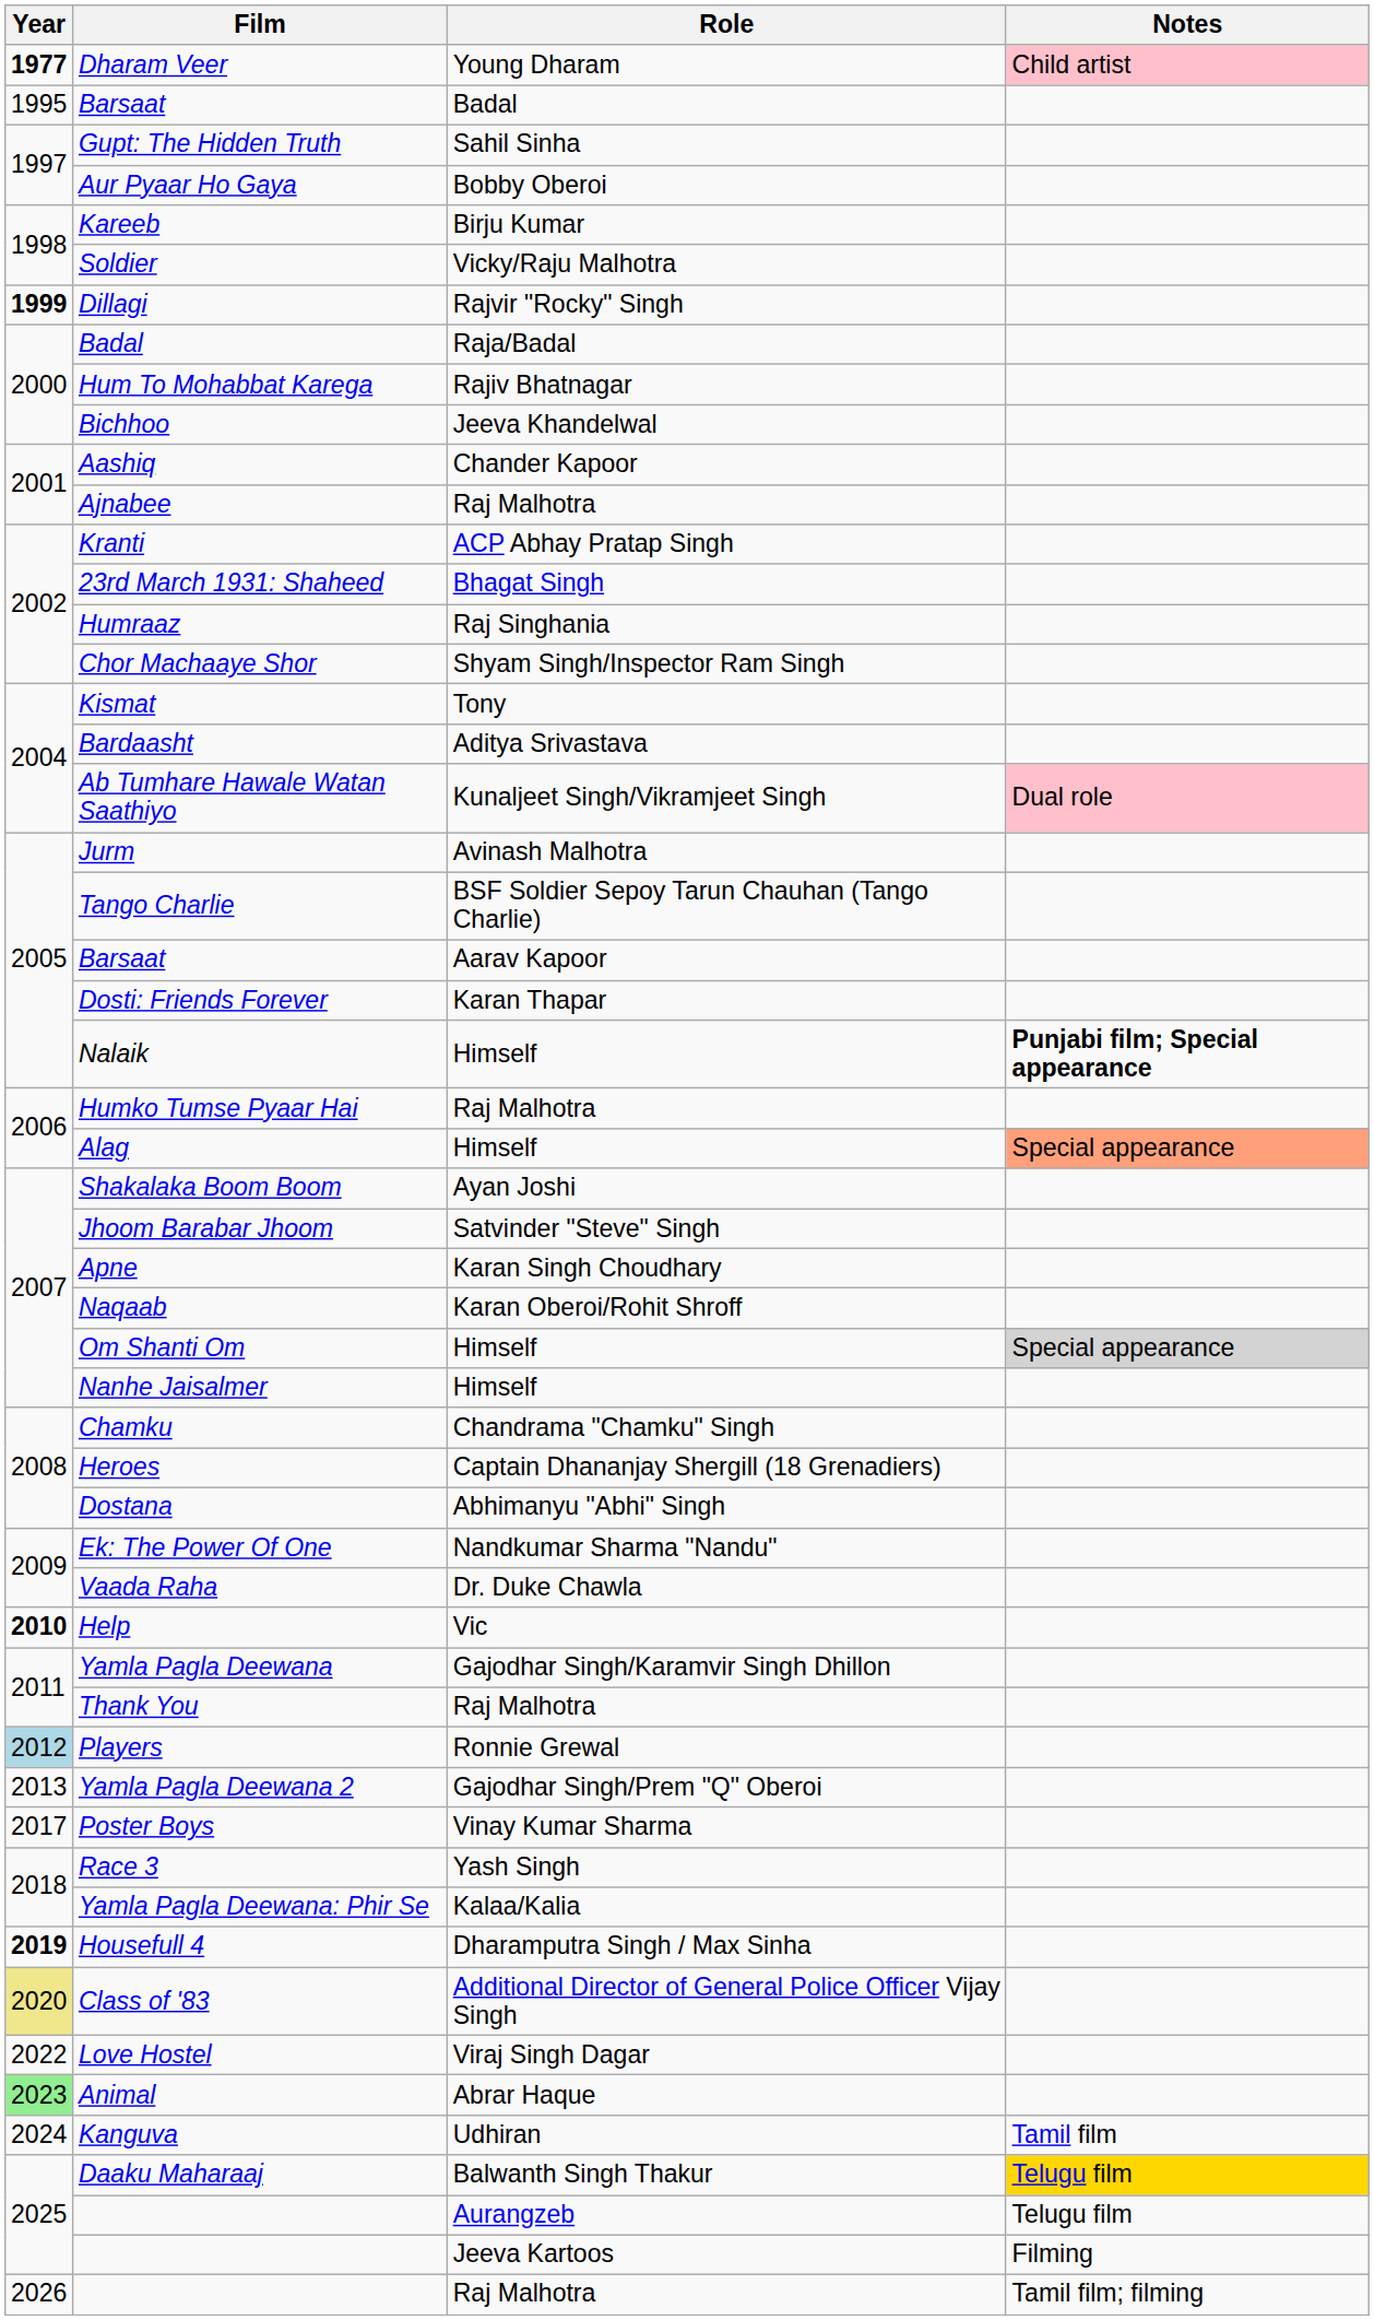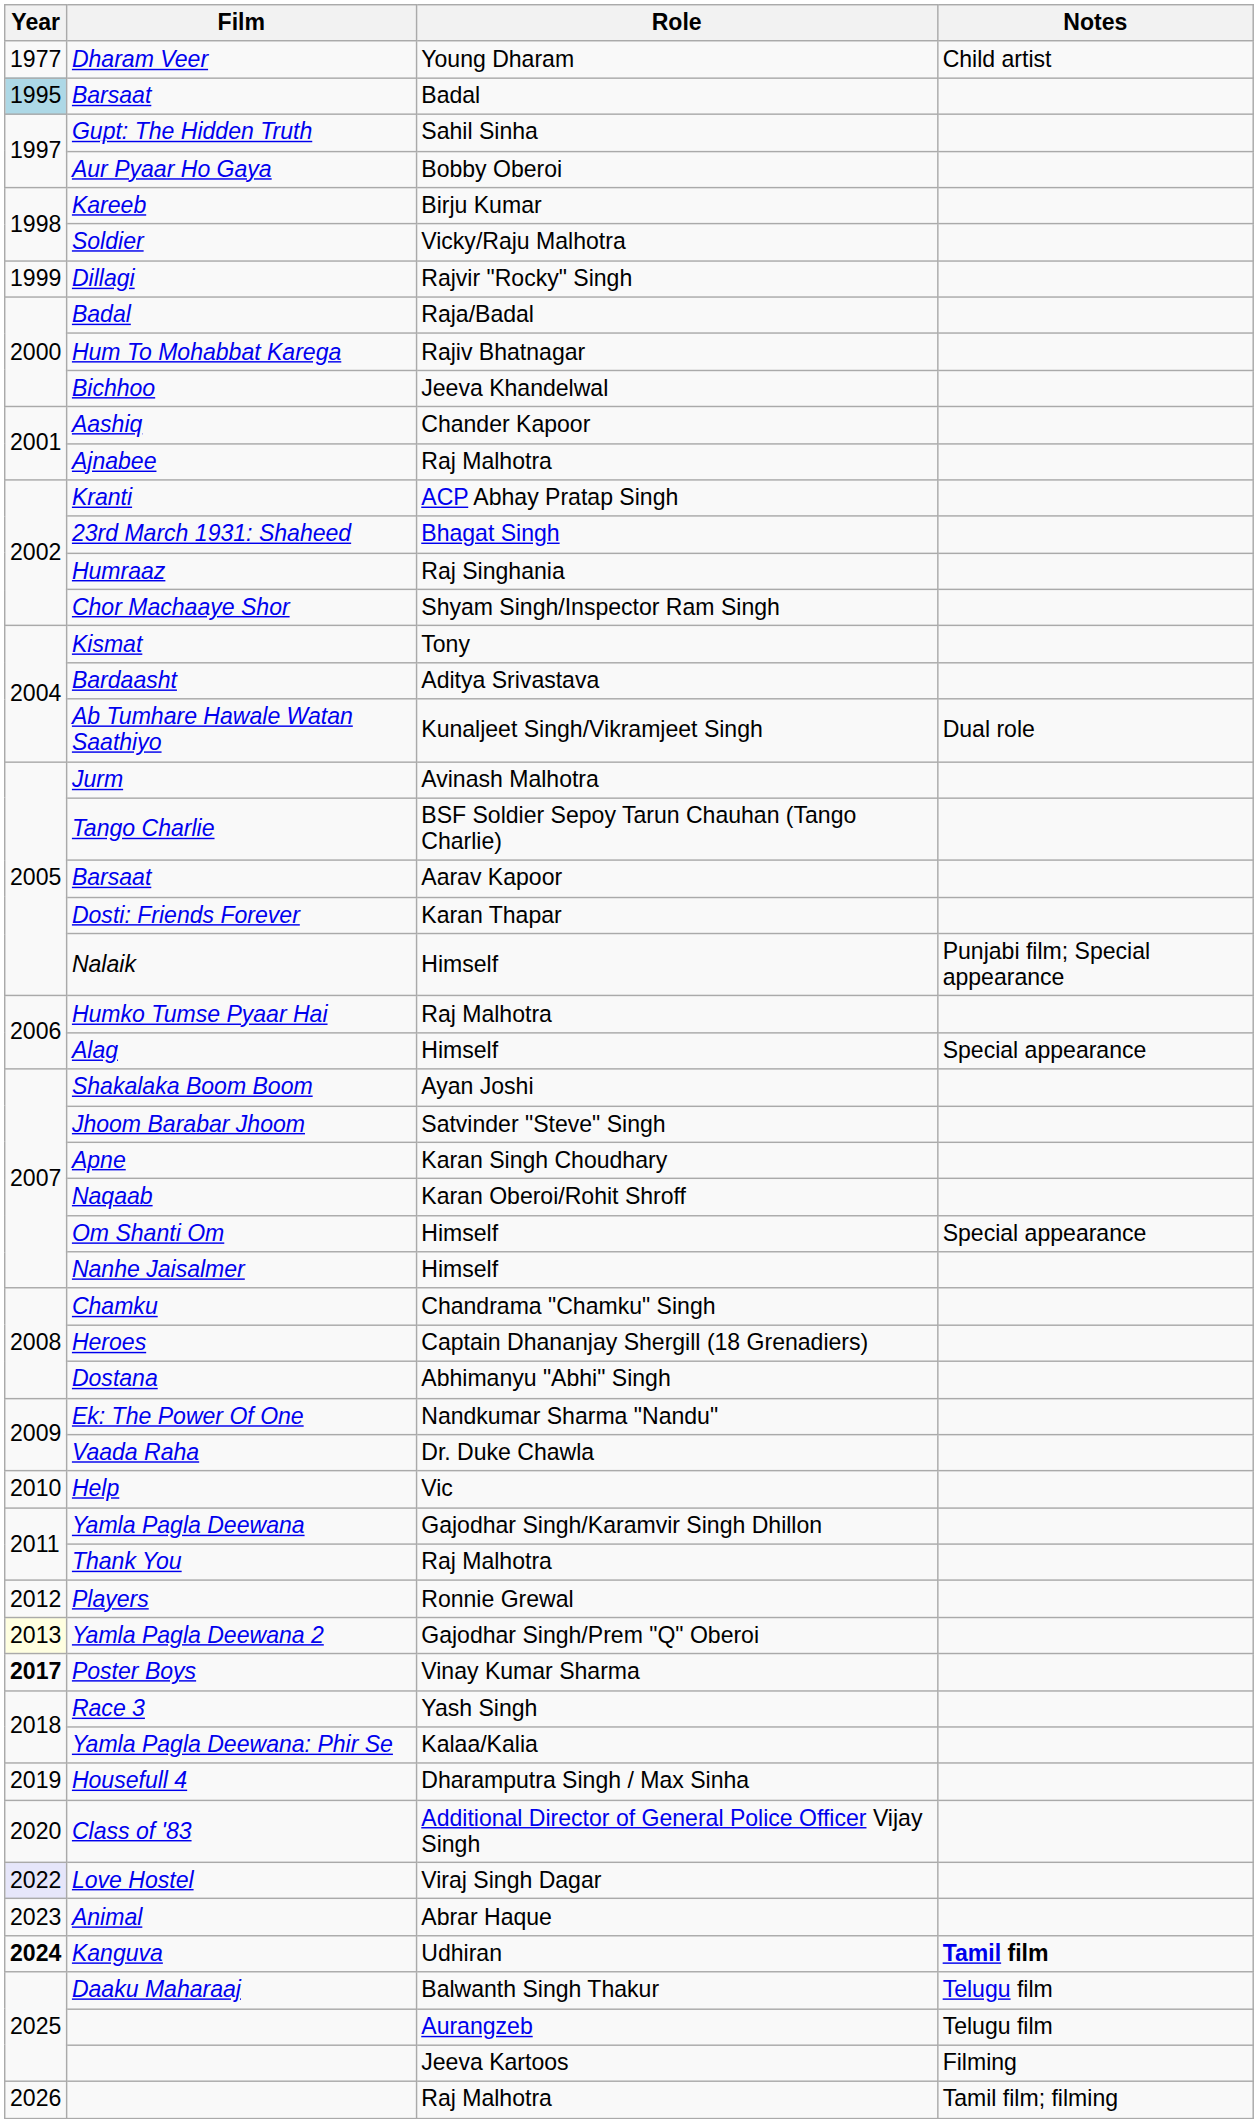Dharam Veer | Year: bold -> normal
Dharam Veer | Notes: pink background -> no background
Barsaat / Badal | Year: no background -> lightblue background
Dillagi | Year: bold -> normal
Ab Tumhare Hawale Watan Saathiyo | Notes: pink background -> no background
Nalaik | Notes: bold -> normal
Alag | Notes: lightsalmon background -> no background
Om Shanti Om | Notes: lightgrey background -> no background
Help | Year: bold -> normal
Players | Year: lightblue background -> no background
Yamla Pagla Deewana 2 | Year: no background -> lightyellow background
Poster Boys | Year: normal -> bold
Housefull 4 | Year: bold -> normal
Class of '83 | Year: khaki background -> no background
Love Hostel | Year: no background -> lavender background
Animal | Year: lightgreen background -> no background
Kanguva | Year: normal -> bold
Kanguva | Notes: normal -> bold
Daaku Maharaaj | Notes: gold background -> no background
